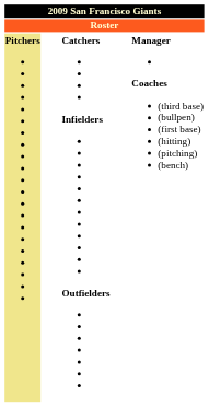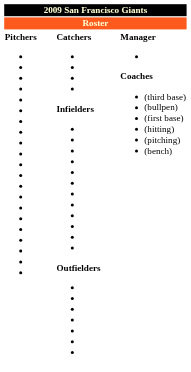Pitchers | column 1: khaki background -> no background
